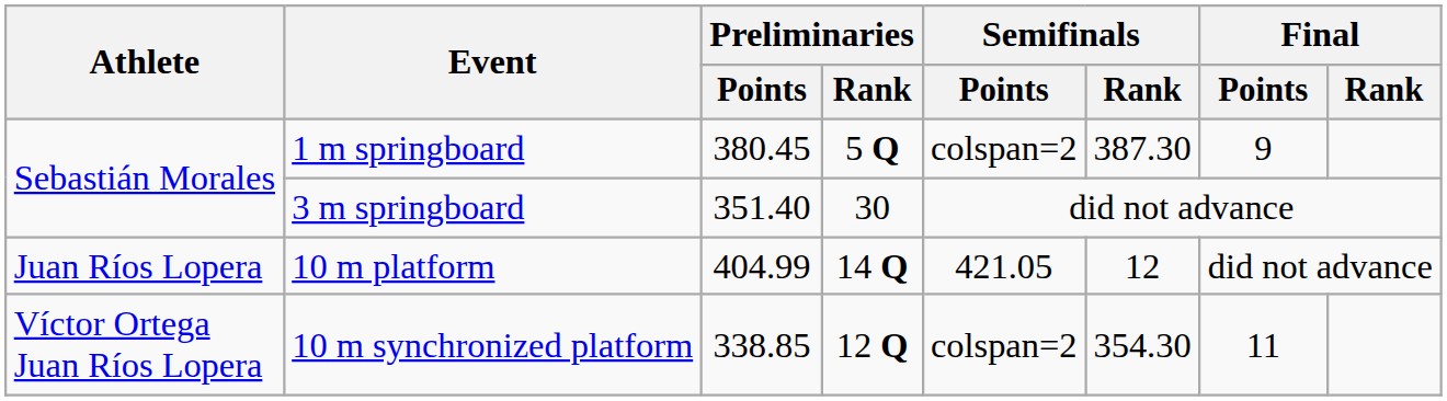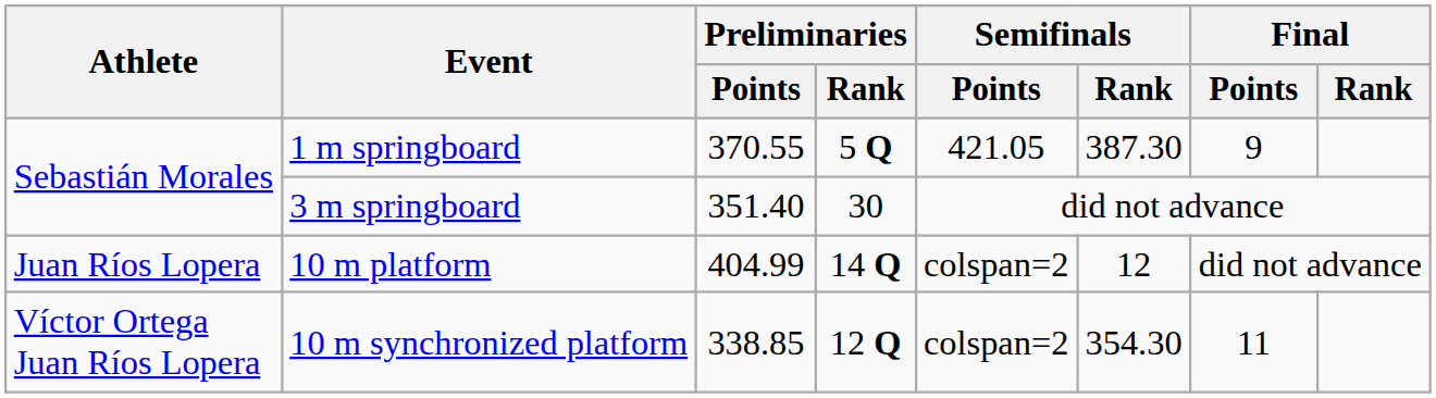1 m springboard | Preliminaries / Points: 380.45 -> 370.55
1 m springboard | Semifinals / Points: colspan=2 -> 421.05
10 m platform | Semifinals / Points: 421.05 -> colspan=2
